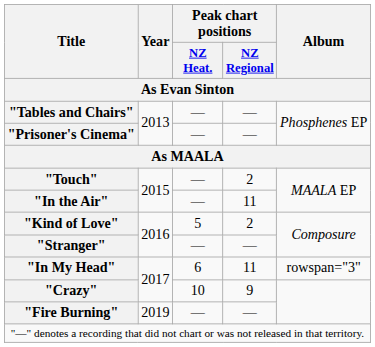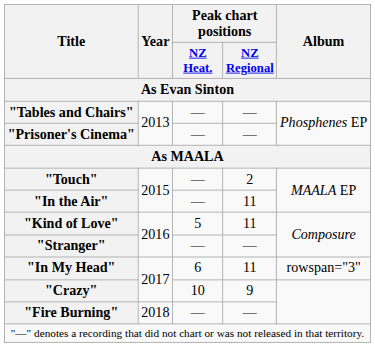"Kind of Love" | Peak chart positions / NZ Regional: 2 -> 11
"Fire Burning" | Year: 2019 -> 2018
